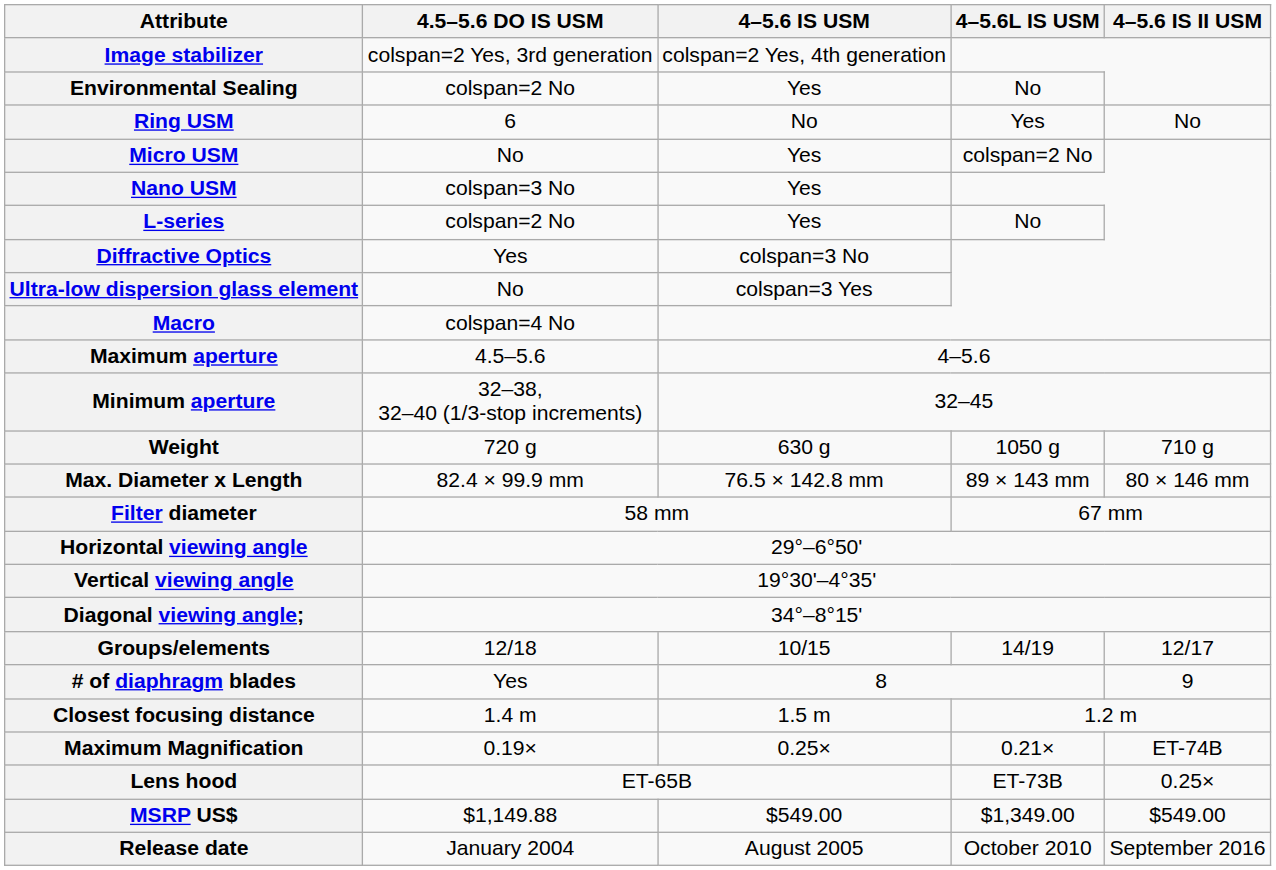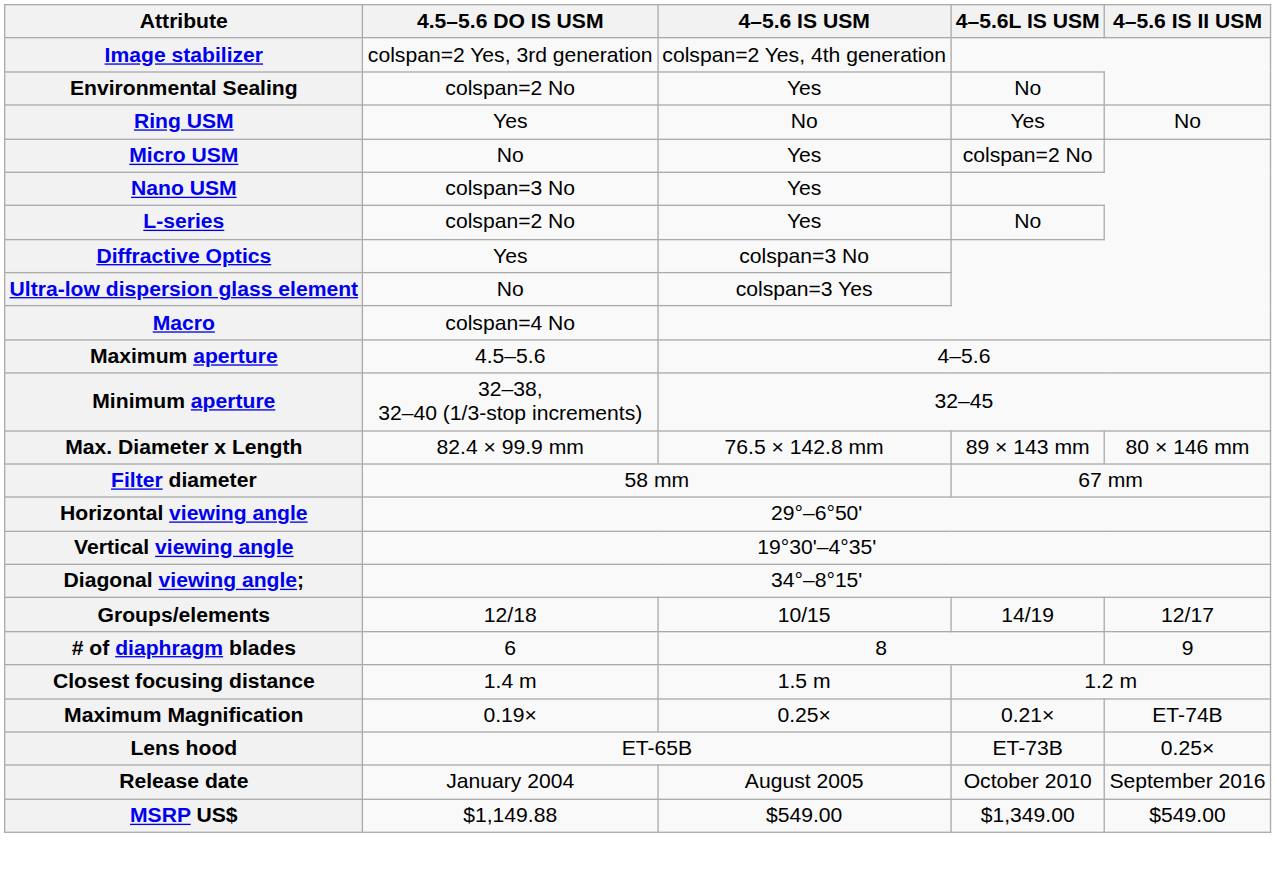Ring USM | 4.5–5.6 DO IS USM: 6 -> Yes
- row: Weight | 720 g | 630 g | 1050 g | 710 g
# of diaphragm blades | 4.5–5.6 DO IS USM: Yes -> 6
rows swapped: Release date <-> MSRP US$
